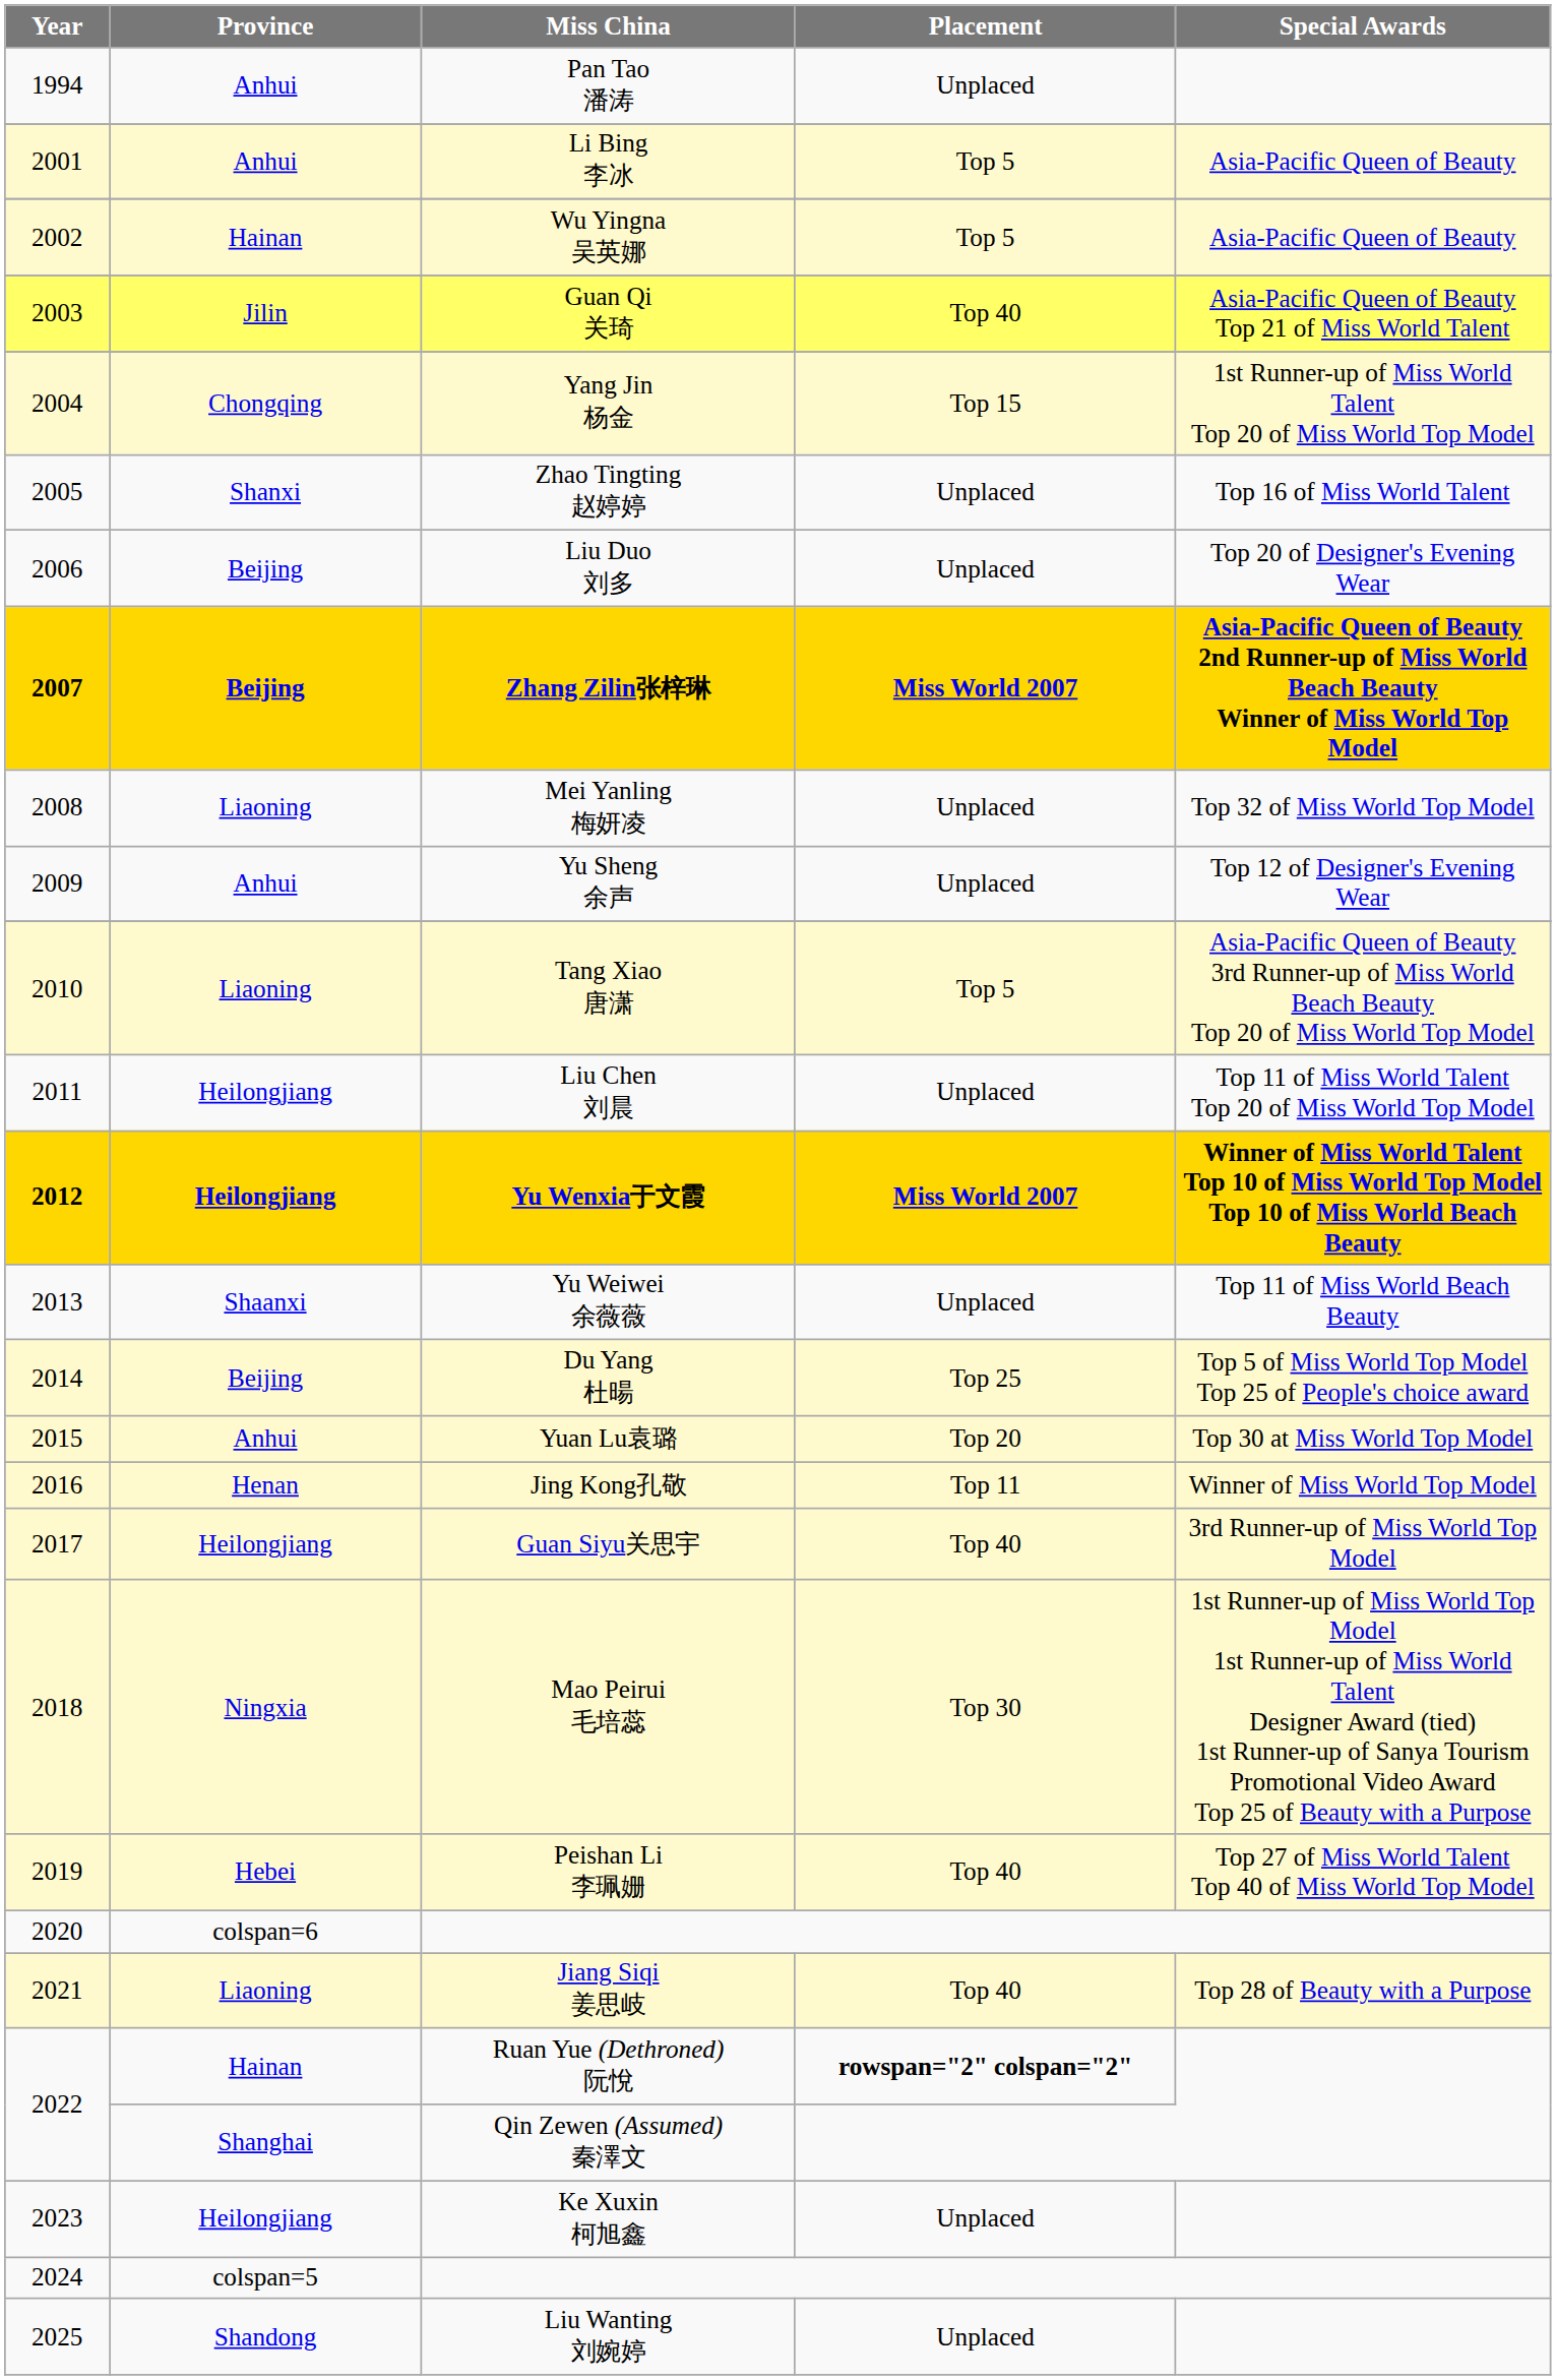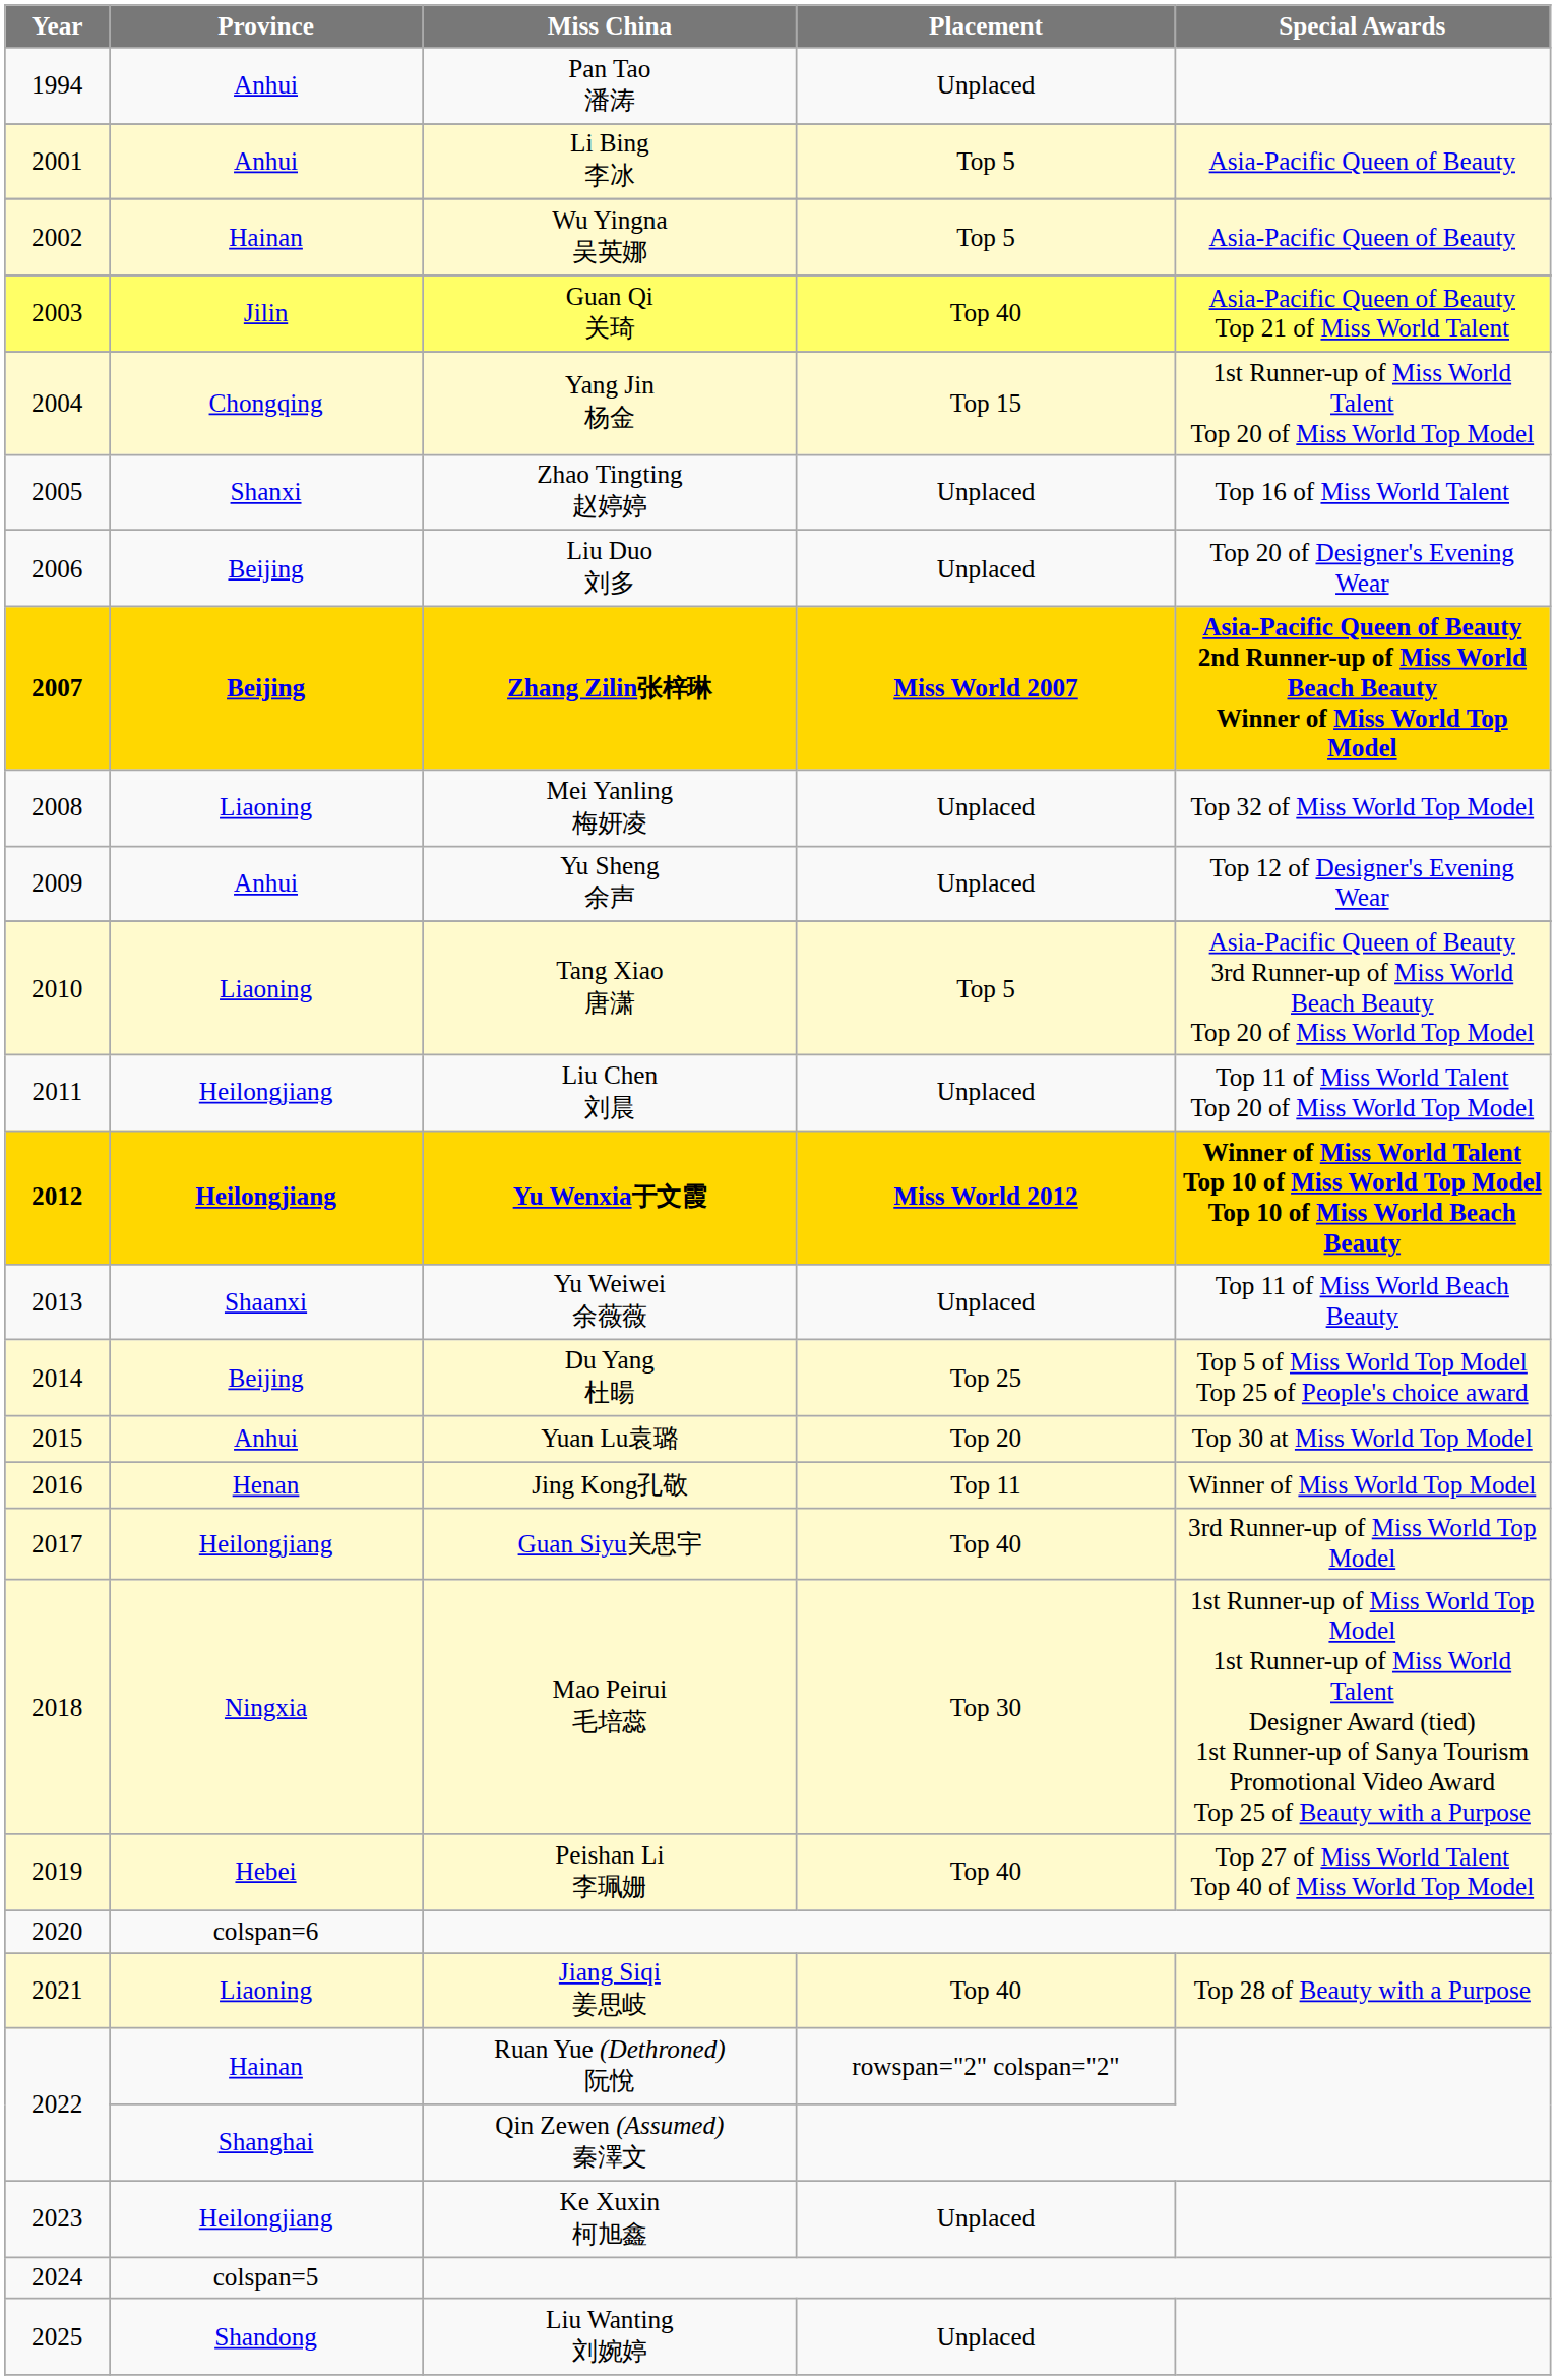Yu Wenxia于文霞 | Placement: Miss World 2007 -> Miss World 2012
Ruan Yue (Dethroned) 阮悅 | Placement: bold -> normal
